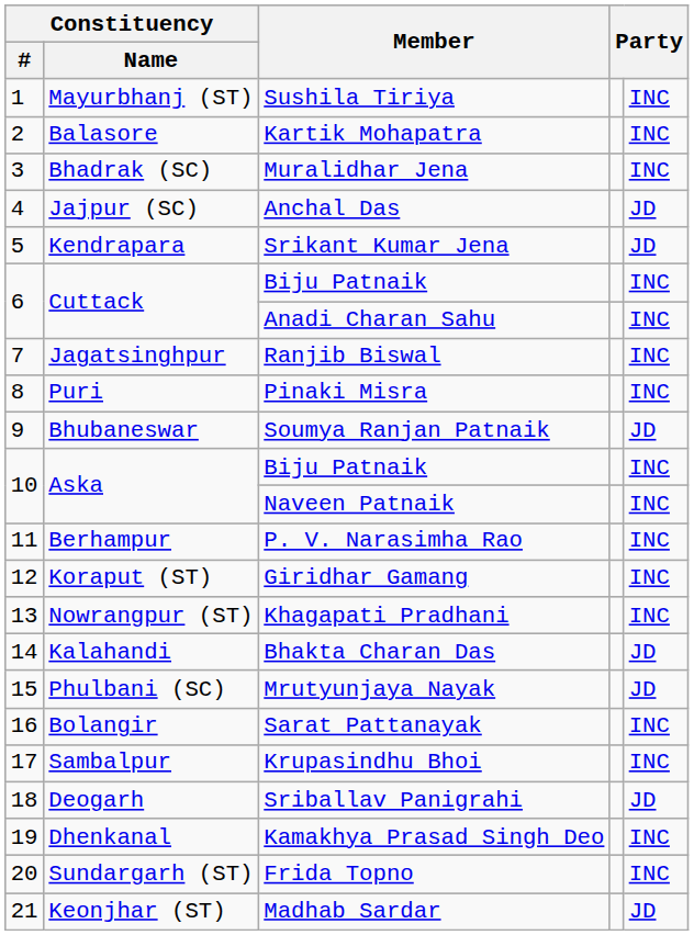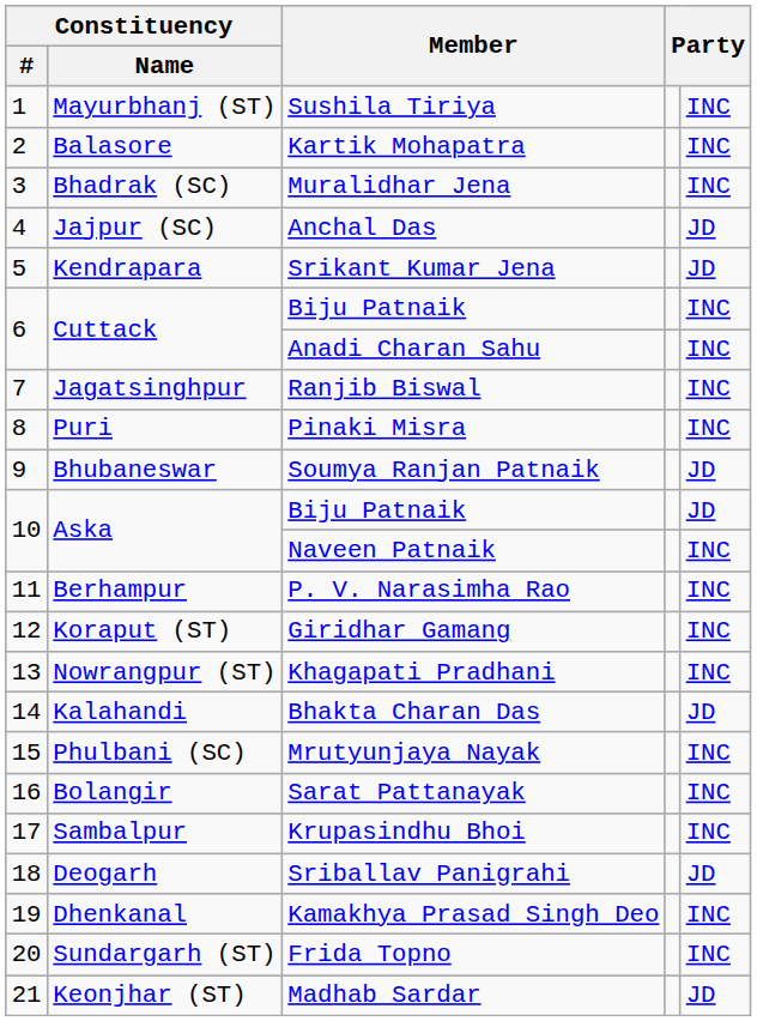Aska / Biju Patnaik | column 5: INC -> JD
Mrutyunjaya Nayak | column 5: JD -> INC
